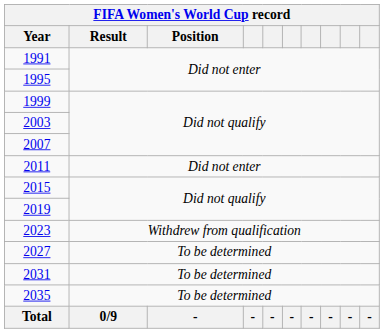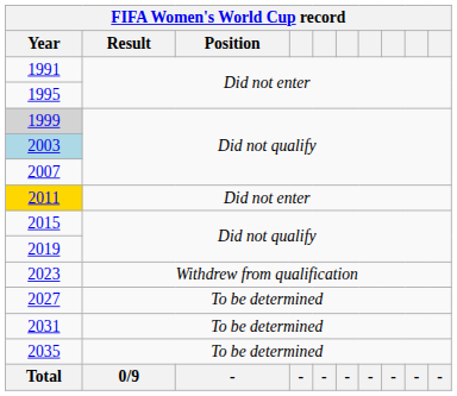1999 | Year: no background -> lightgrey background
2003 | Year: no background -> lightblue background
2011 | Year: no background -> gold background
